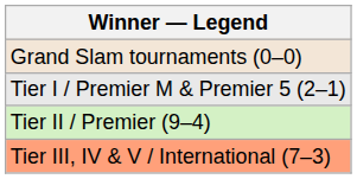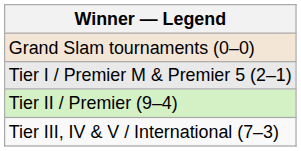row 5 | column 1: lightsalmon background -> no background
